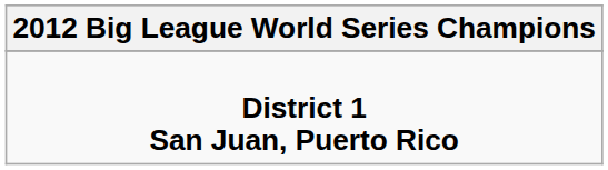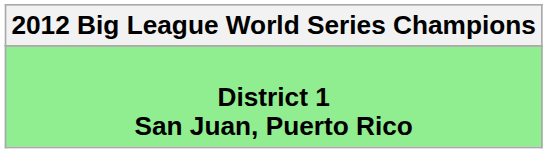row 2 | column 1: no background -> lightgreen background
